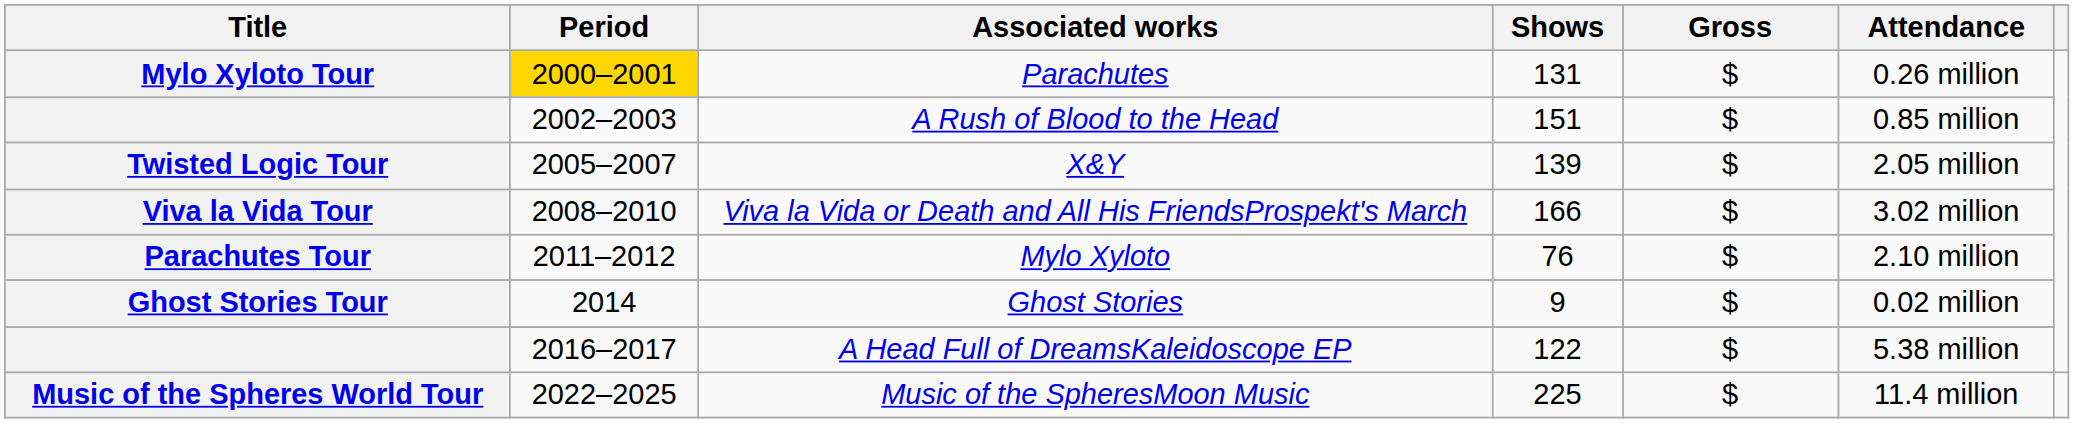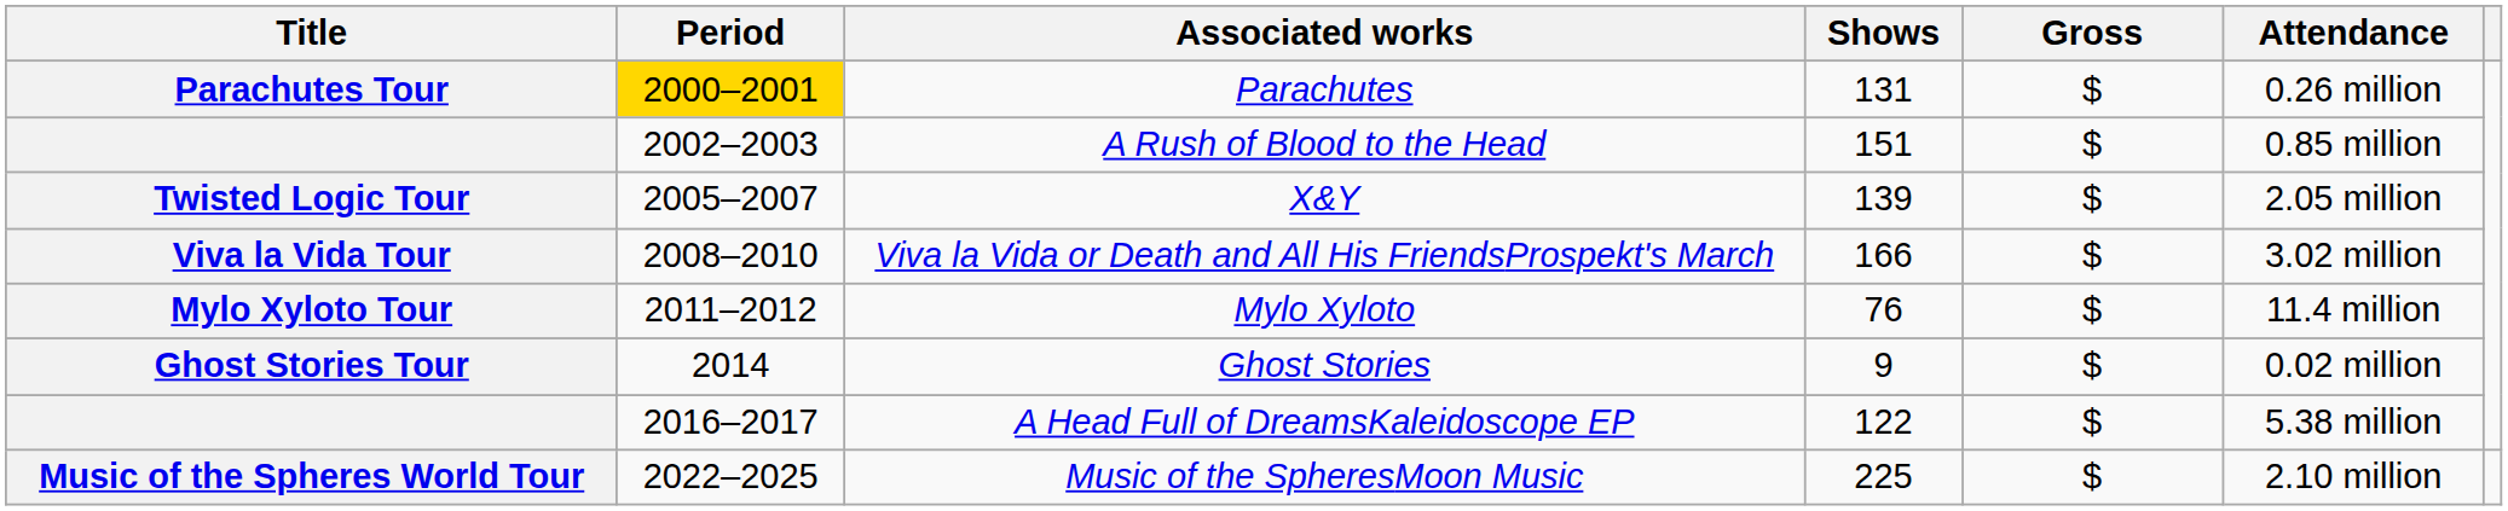Parachutes | Title: Mylo Xyloto Tour -> Parachutes Tour
Mylo Xyloto | Title: Parachutes Tour -> Mylo Xyloto Tour
Mylo Xyloto | Attendance: 2.10 million -> 11.4 million
Music of the SpheresMoon Music | Attendance: 11.4 million -> 2.10 million
